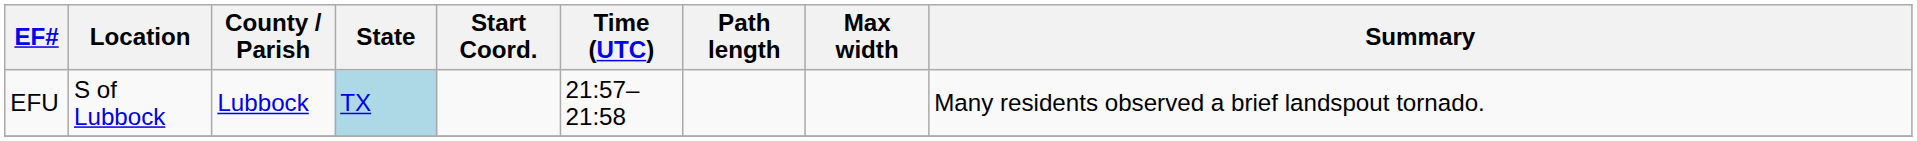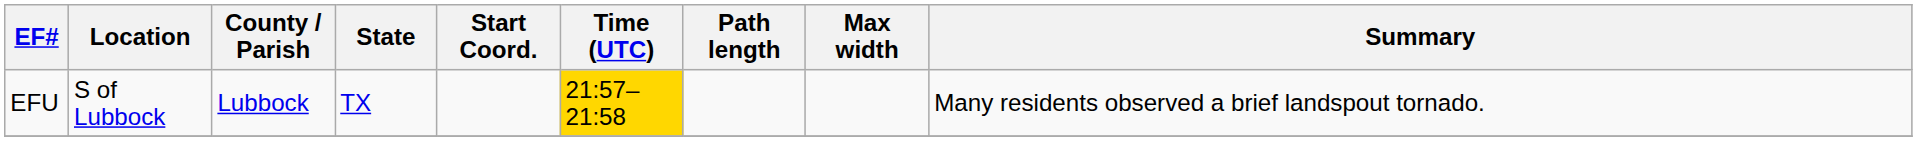EFU | State: lightblue background -> no background
EFU | Time (UTC): no background -> gold background
